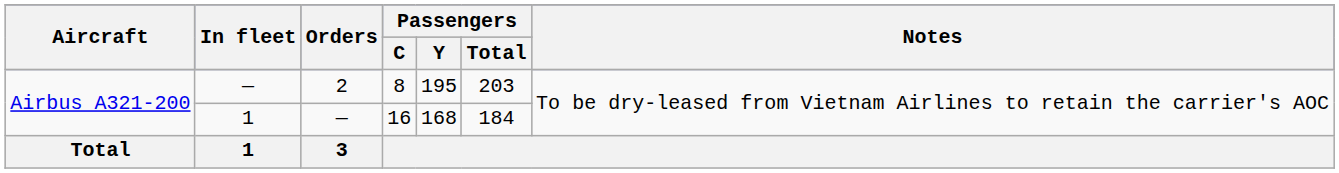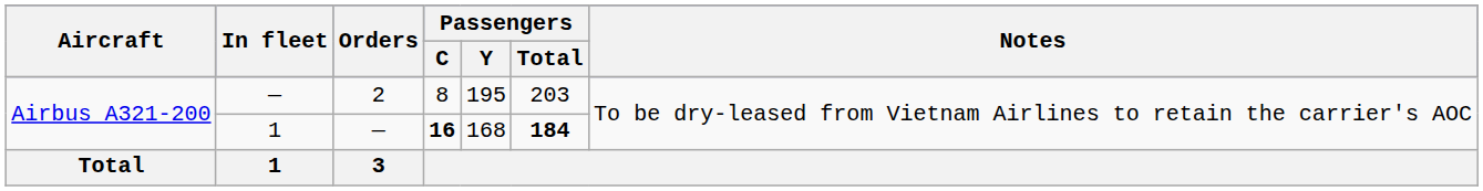1 / — | Passengers / C: normal -> bold
1 / — | Passengers / Total: normal -> bold
